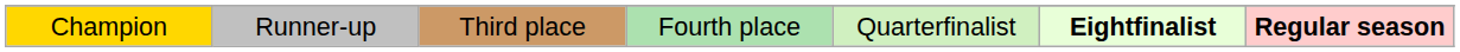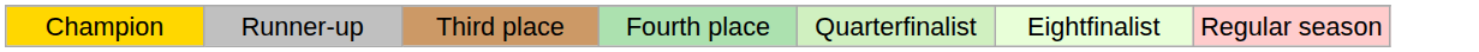Champion | column 6: bold -> normal
Champion | column 7: bold -> normal
